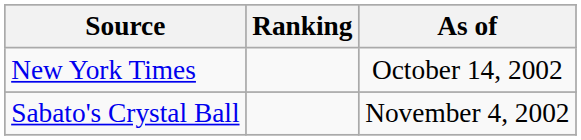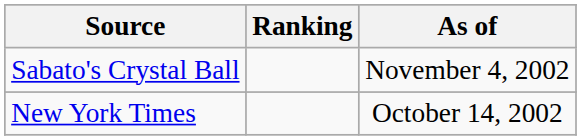rows swapped: Sabato's Crystal Ball <-> New York Times
